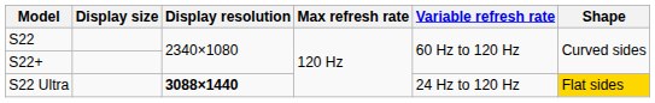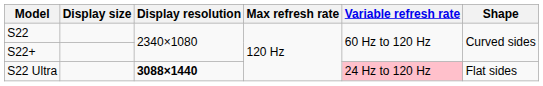S22 Ultra | Variable refresh rate: no background -> pink background
S22 Ultra | Shape: gold background -> no background
